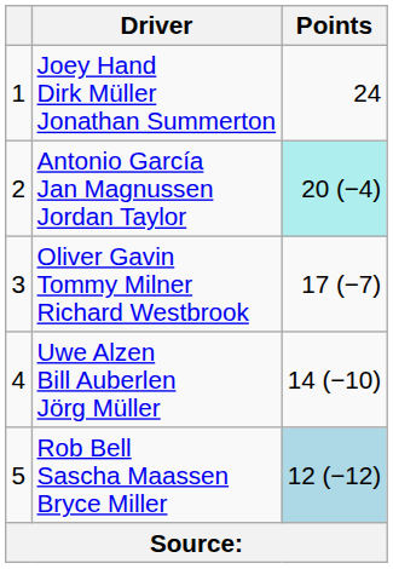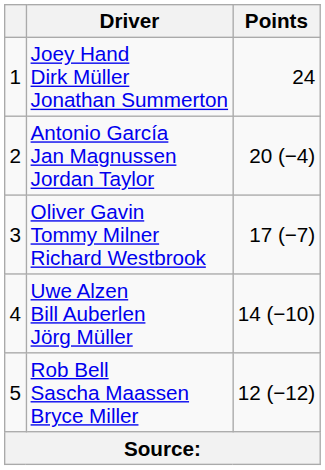Antonio García Jan Magnussen Jordan Taylor | Points: paleturquoise background -> no background
Rob Bell Sascha Maassen Bryce Miller | Points: lightblue background -> no background
